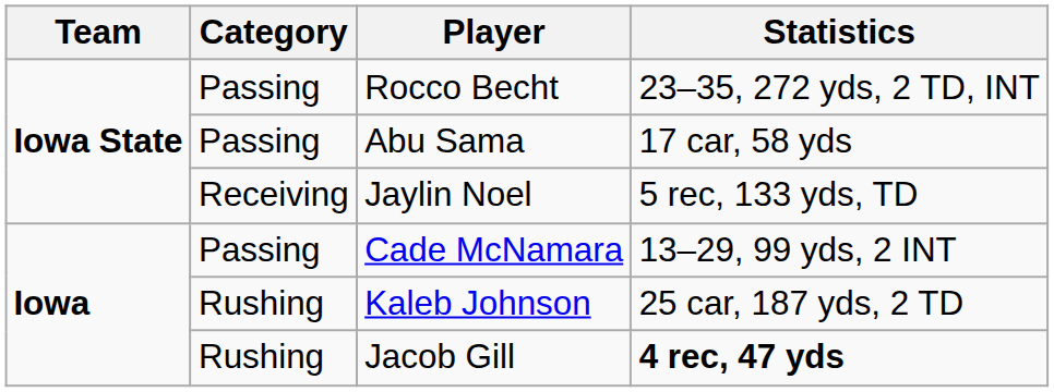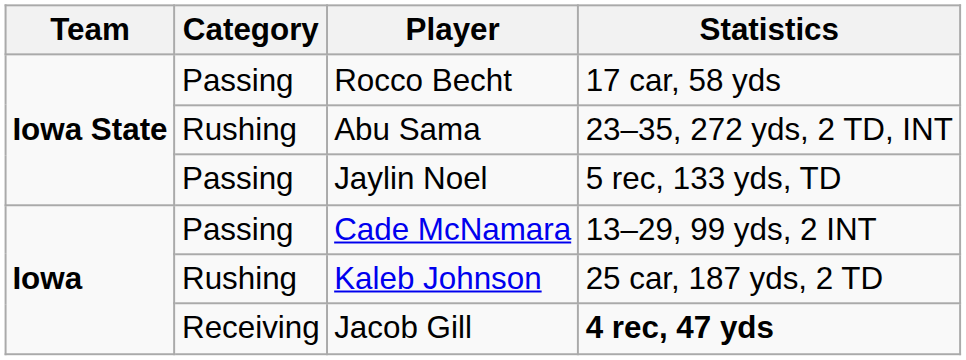Rocco Becht | Statistics: 23–35, 272 yds, 2 TD, INT -> 17 car, 58 yds
Abu Sama | Category: Passing -> Rushing
Abu Sama | Statistics: 17 car, 58 yds -> 23–35, 272 yds, 2 TD, INT
Jaylin Noel | Category: Receiving -> Passing
Jacob Gill | Category: Rushing -> Receiving
